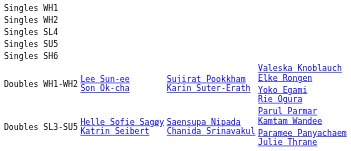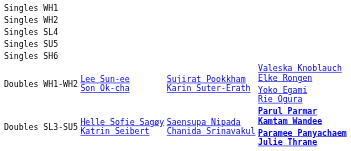Doubles SL3-SU5 / Parul Parmar Kamtam Wandee | column 4: normal -> bold
Doubles SL3-SU5 / Paramee Panyachaem Julie Thrane | column 4: normal -> bold
